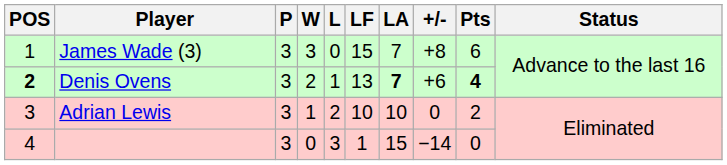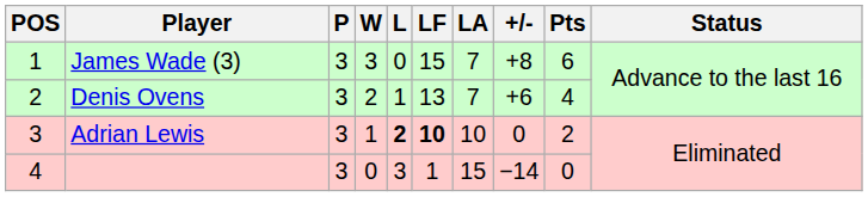Denis Ovens | POS: bold -> normal
Denis Ovens | LA: bold -> normal
Denis Ovens | Pts: bold -> normal
Adrian Lewis | L: normal -> bold
Adrian Lewis | LF: normal -> bold
